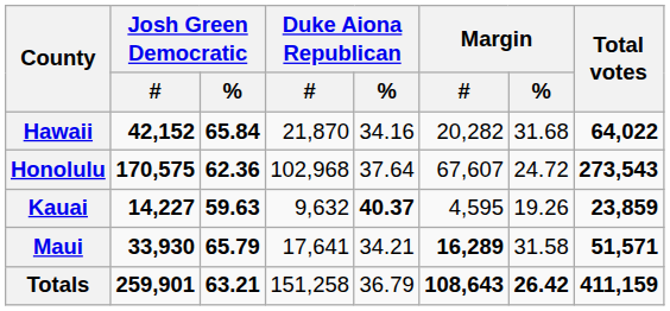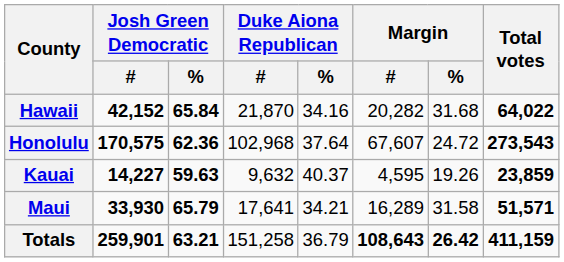Kauai | Duke Aiona Republican / %: bold -> normal
Maui | Margin / #: bold -> normal
